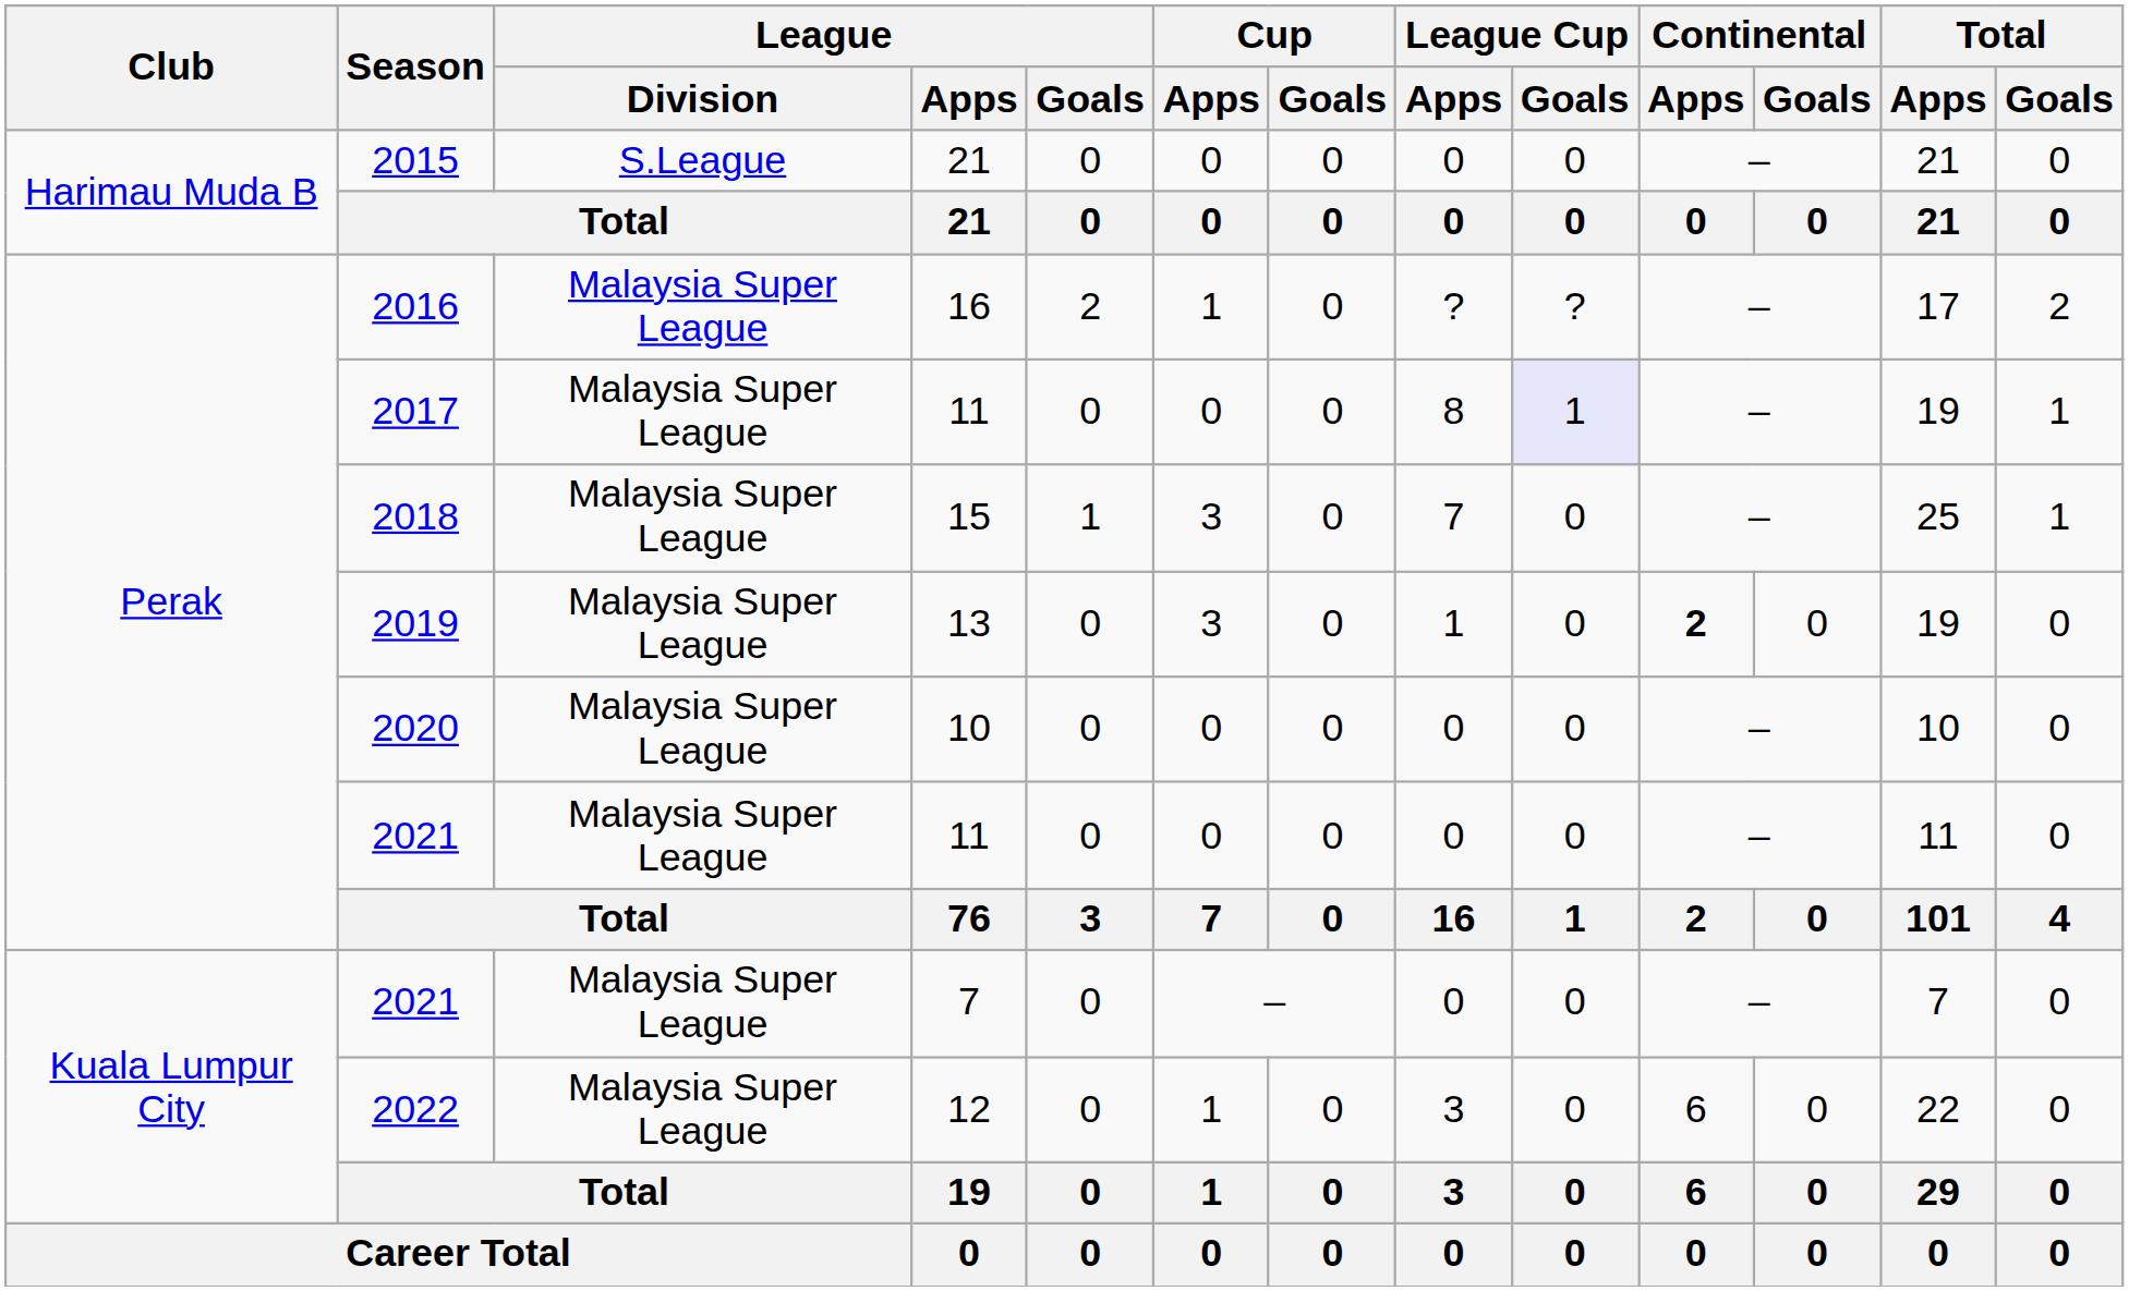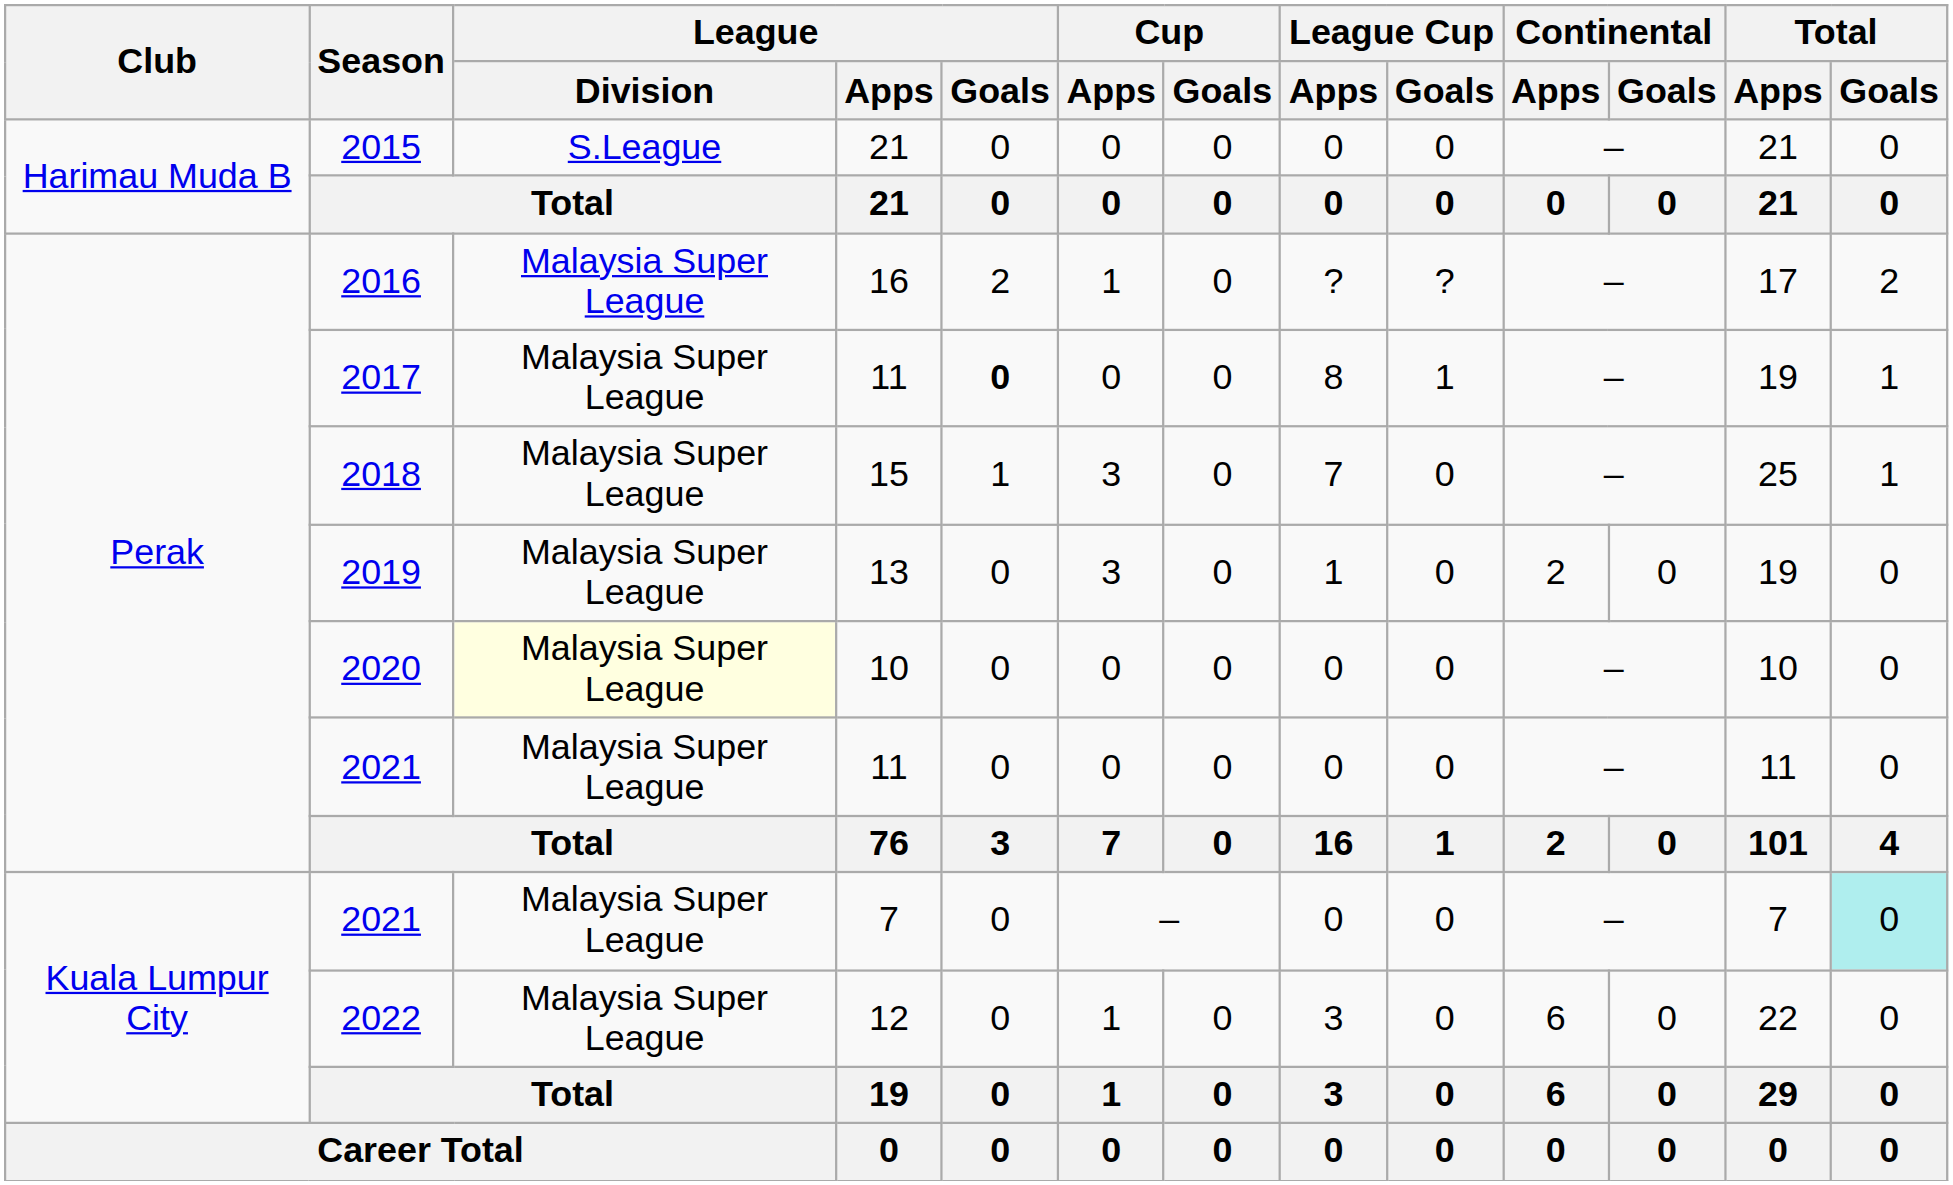2017 | League / Goals: normal -> bold
2017 | League Cup / Goals: lavender background -> no background
2019 | Continental / Apps: bold -> normal
2020 | League / Division: no background -> lightyellow background
2021 / 7 | Total / Goals: no background -> paleturquoise background
